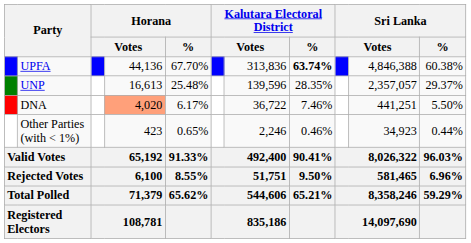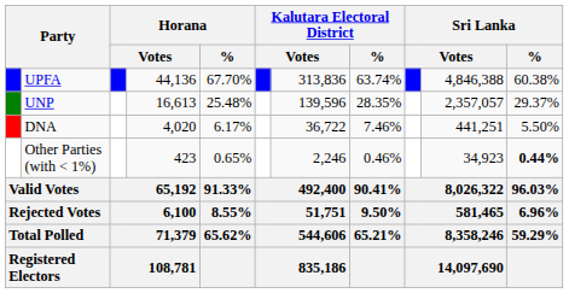UPFA | Kalutara Electoral District / %: bold -> normal
DNA | column 4: lightsalmon background -> no background
Other Parties (with < 1%) | Sri Lanka / %: normal -> bold
